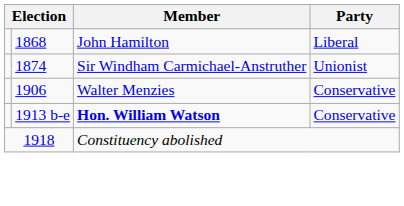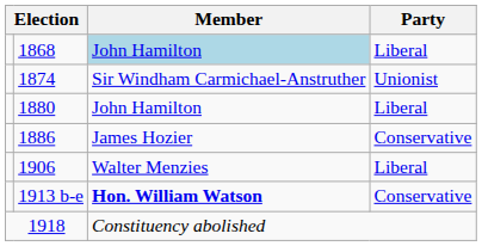1868 | Member: no background -> lightblue background
+ row: 1880 | John Hamilton | Liberal
+ row: 1886 | James Hozier | Conservative
1906 | Party: Conservative -> Liberal
